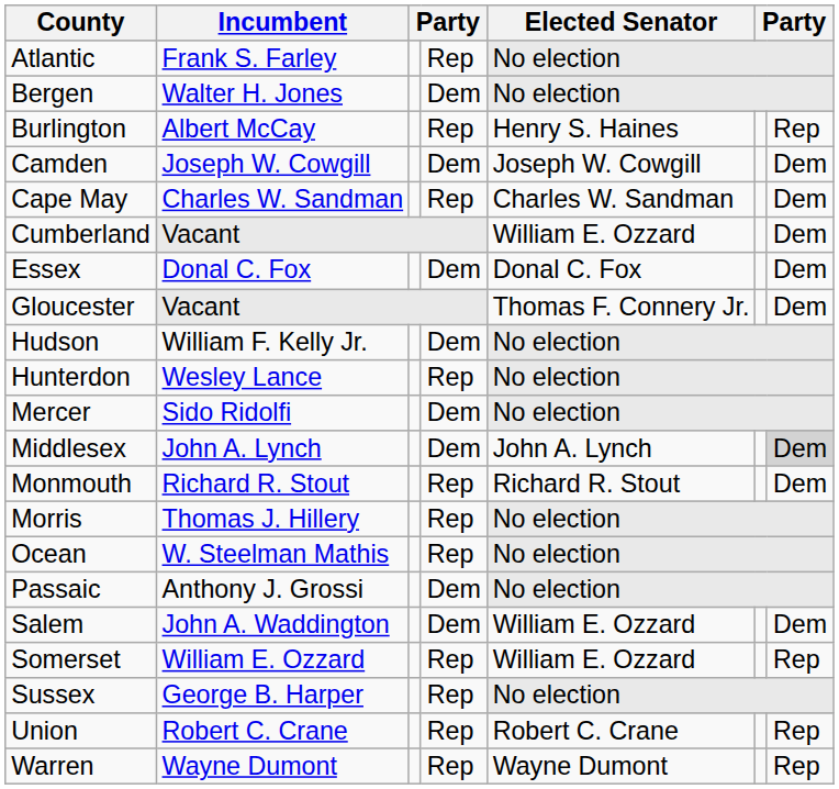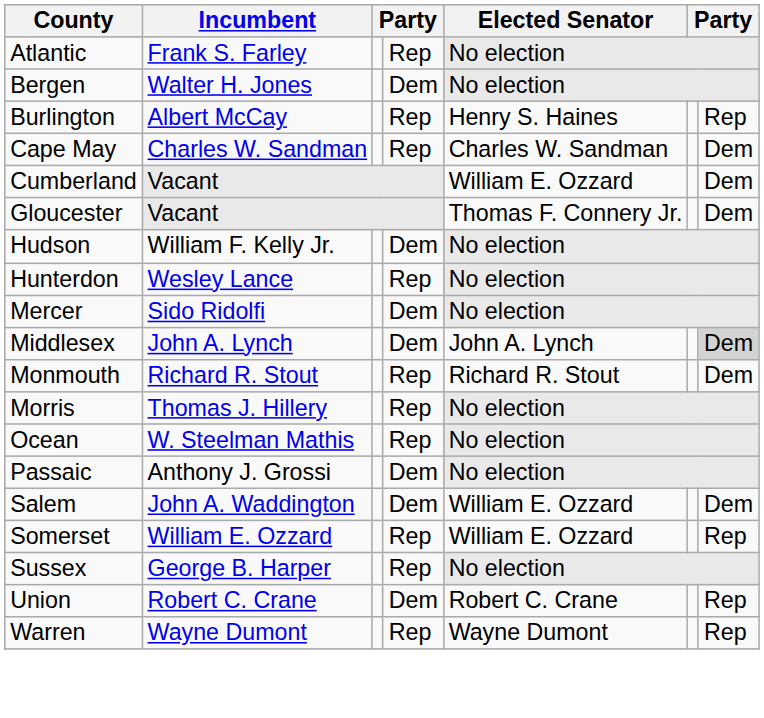- row: Camden | Joseph W. Cowgill | Dem | Joseph W. Cowgill | Dem
- row: Essex | Donal C. Fox | Dem | Donal C. Fox | Dem
Union | column 4: Rep -> Dem
